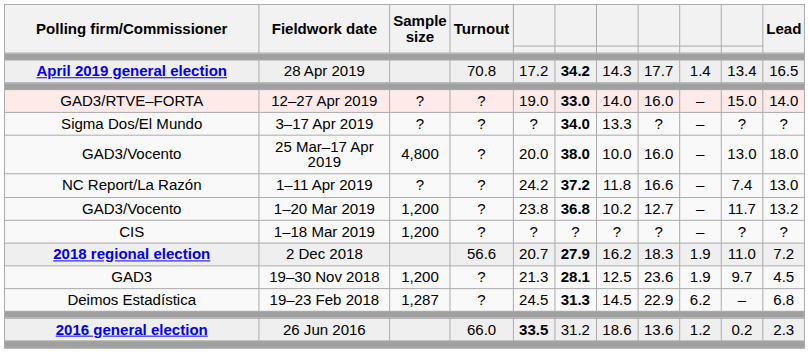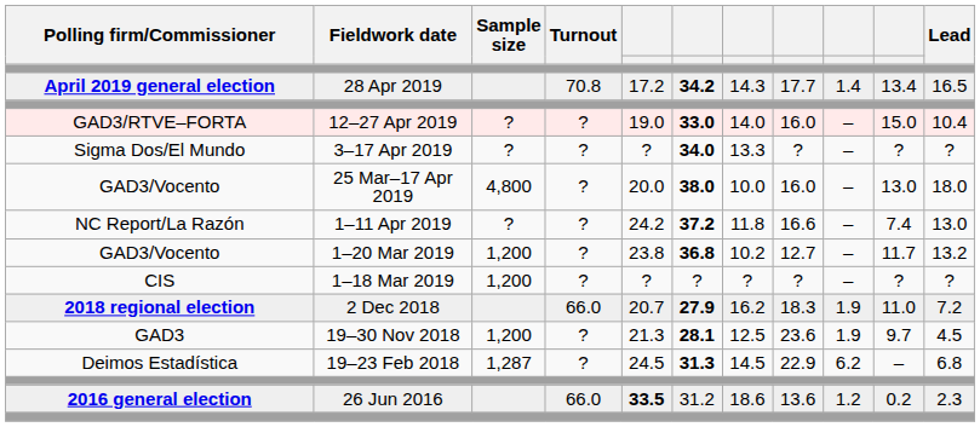12–27 Apr 2019 | Lead: 14.0 -> 10.4
2 Dec 2018 | Turnout: 56.6 -> 66.0
